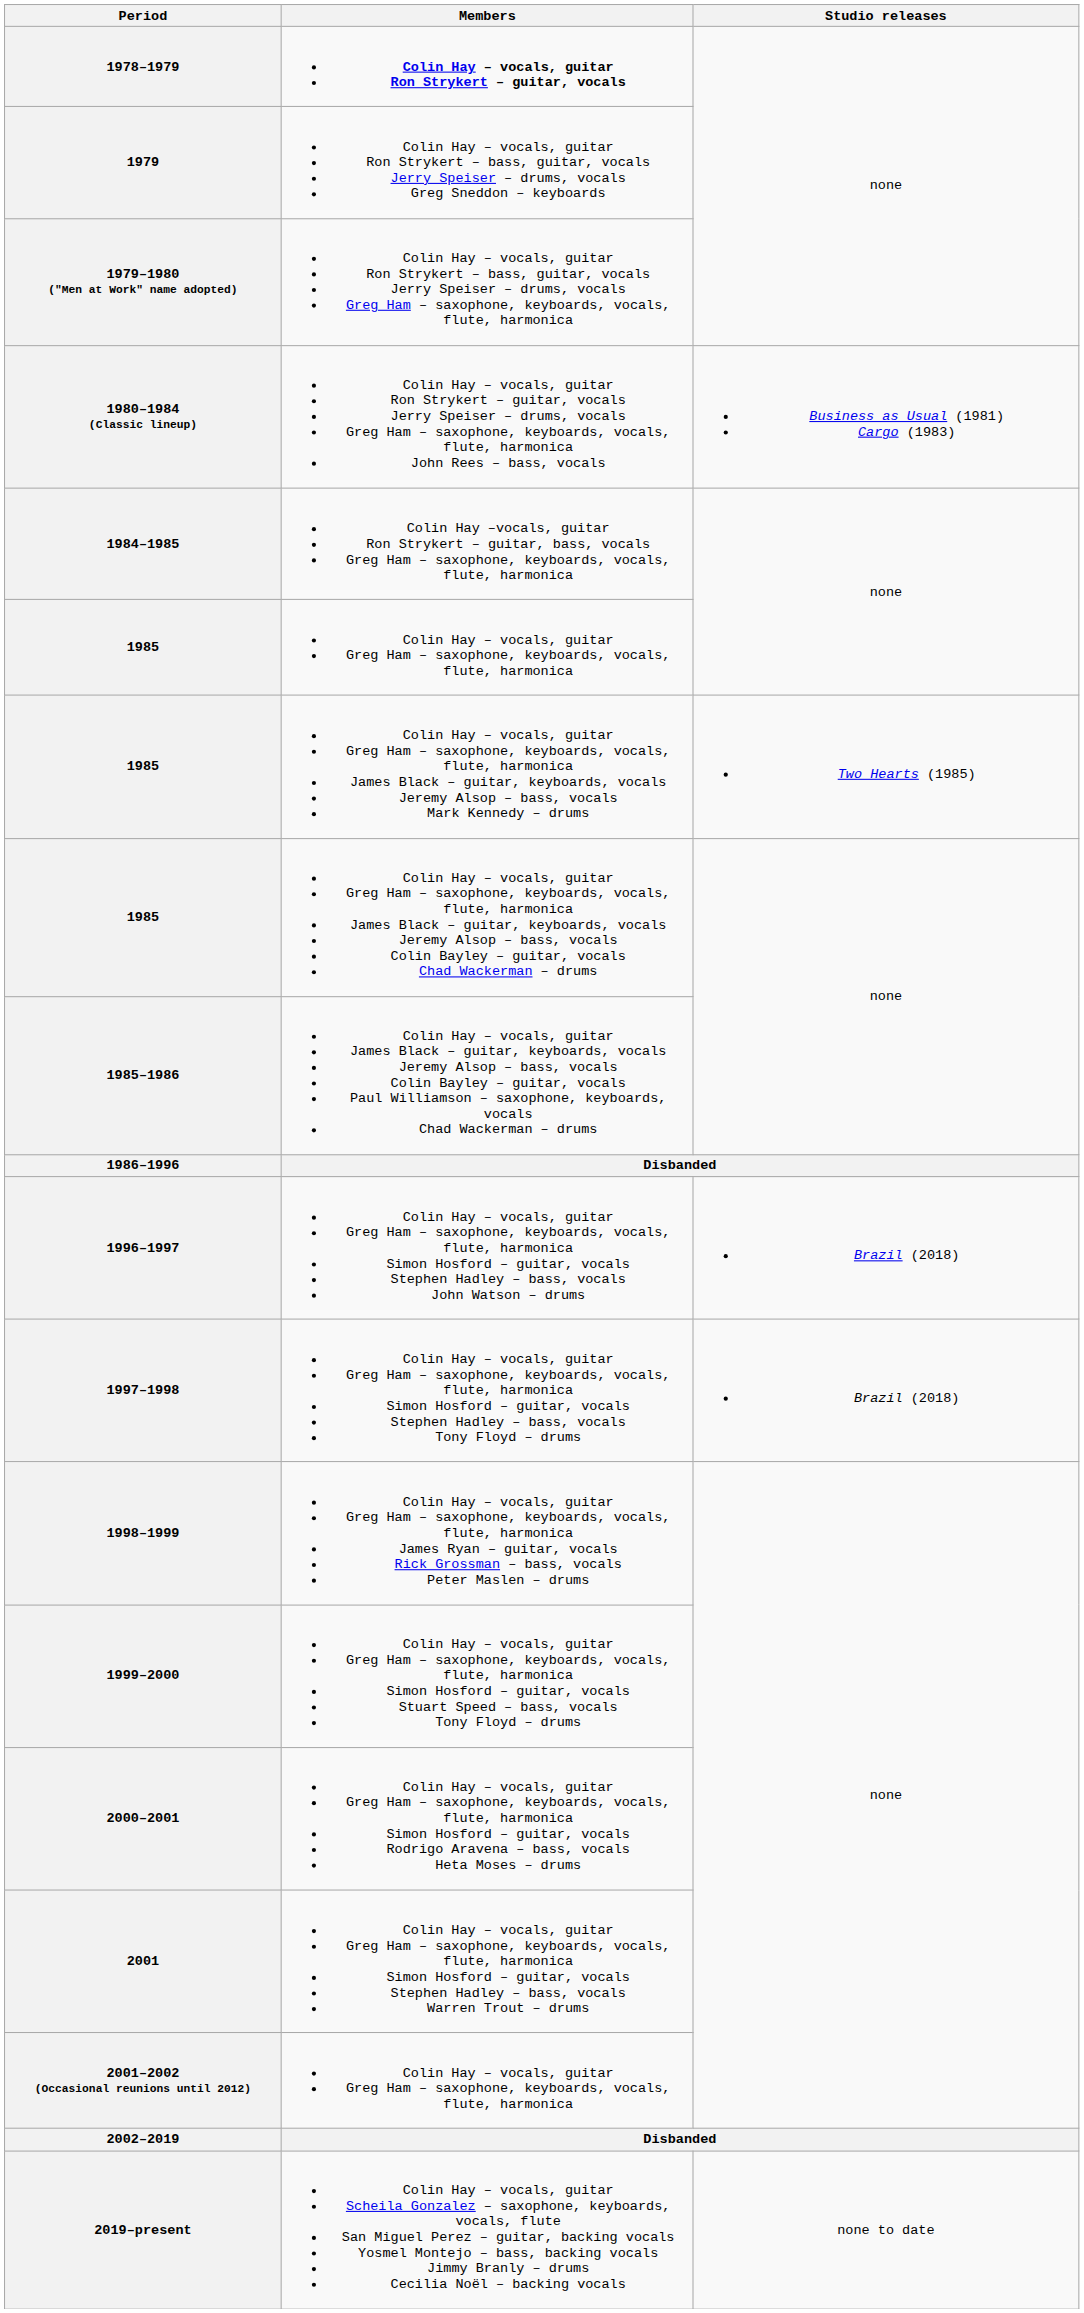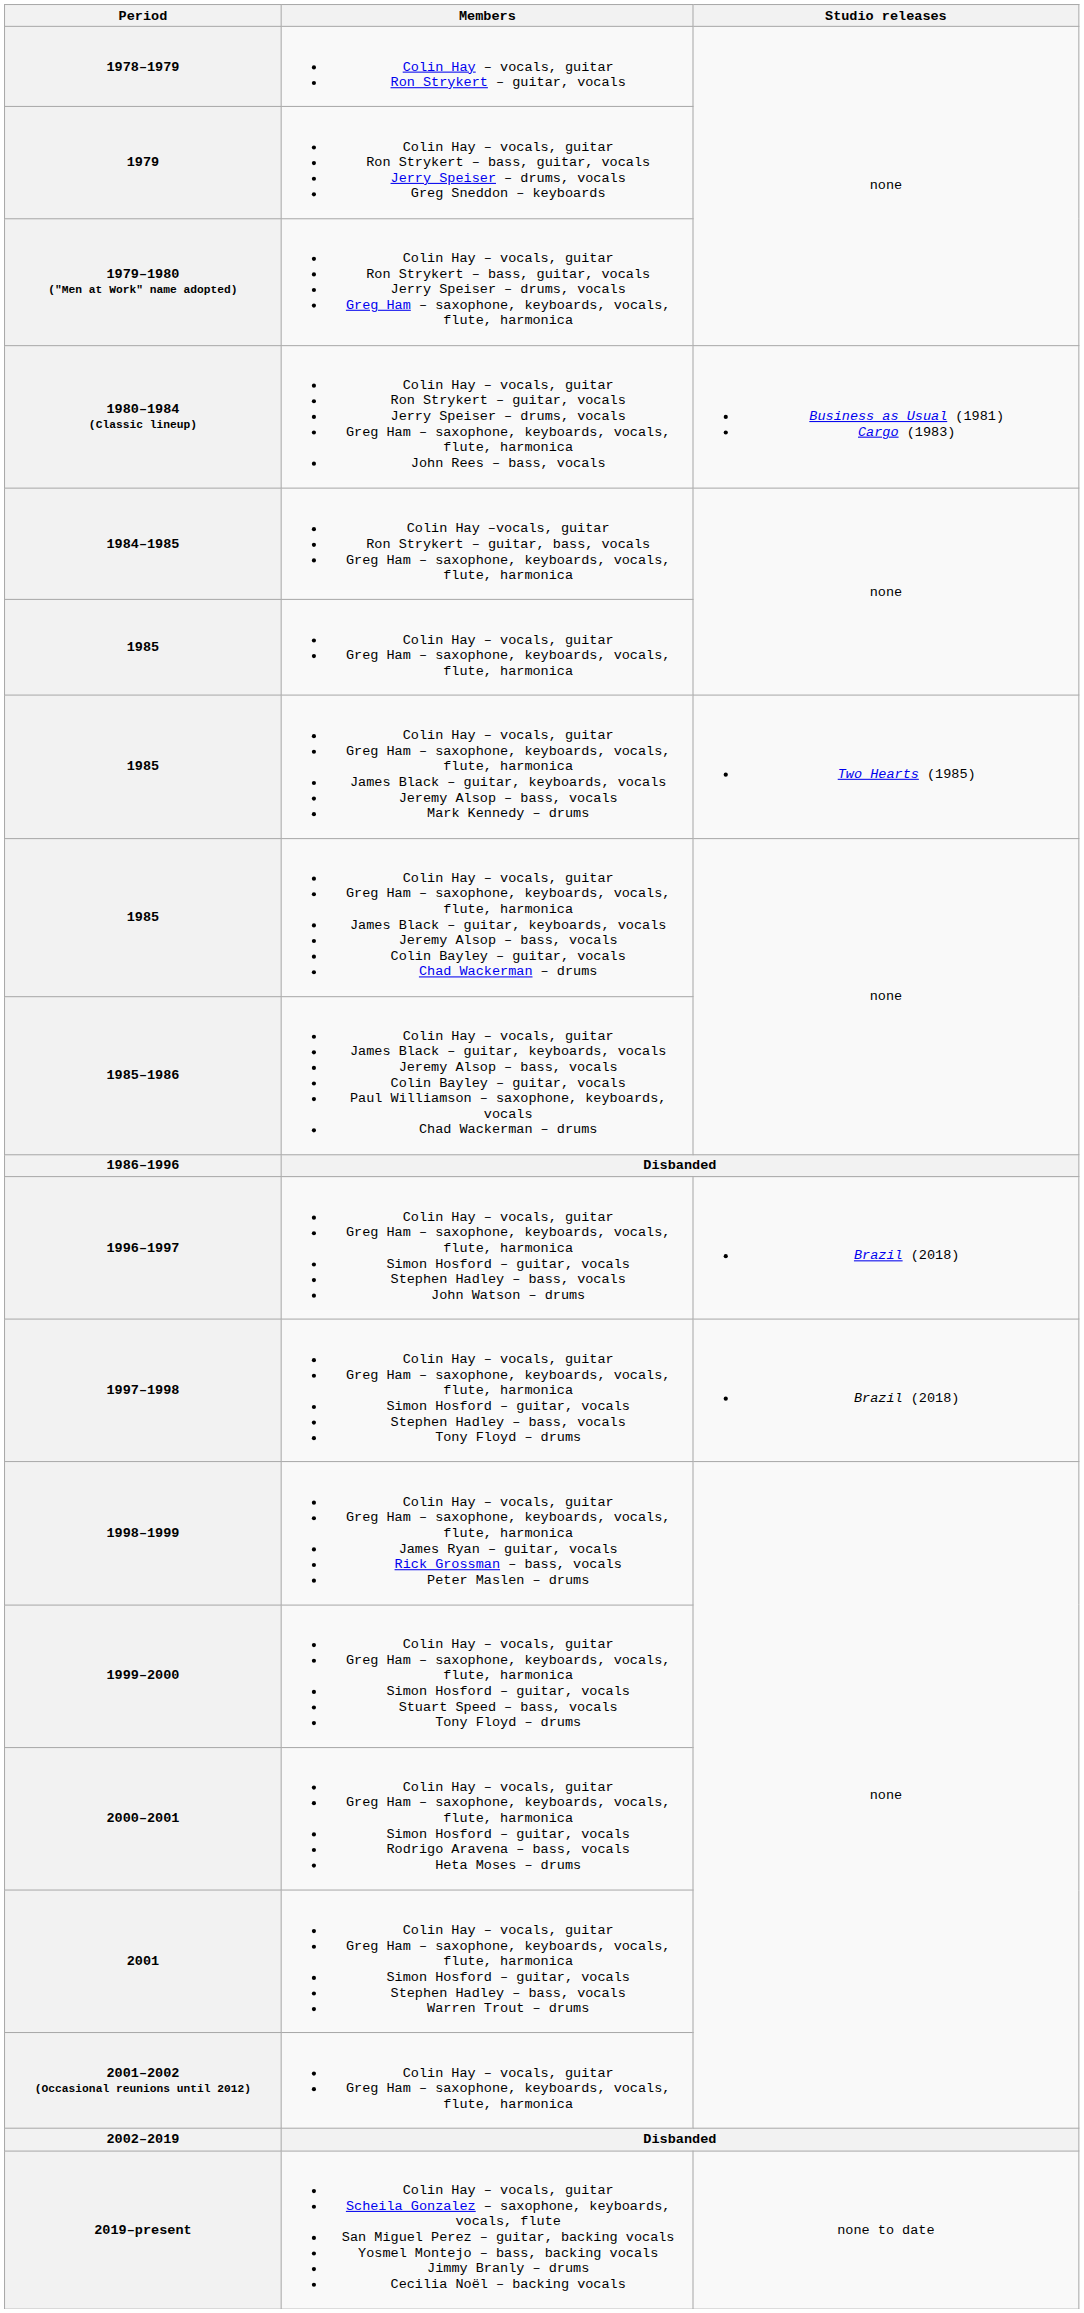Colin Hay – vocals, guitar Ron Strykert – guitar, vocals | Members: bold -> normal
